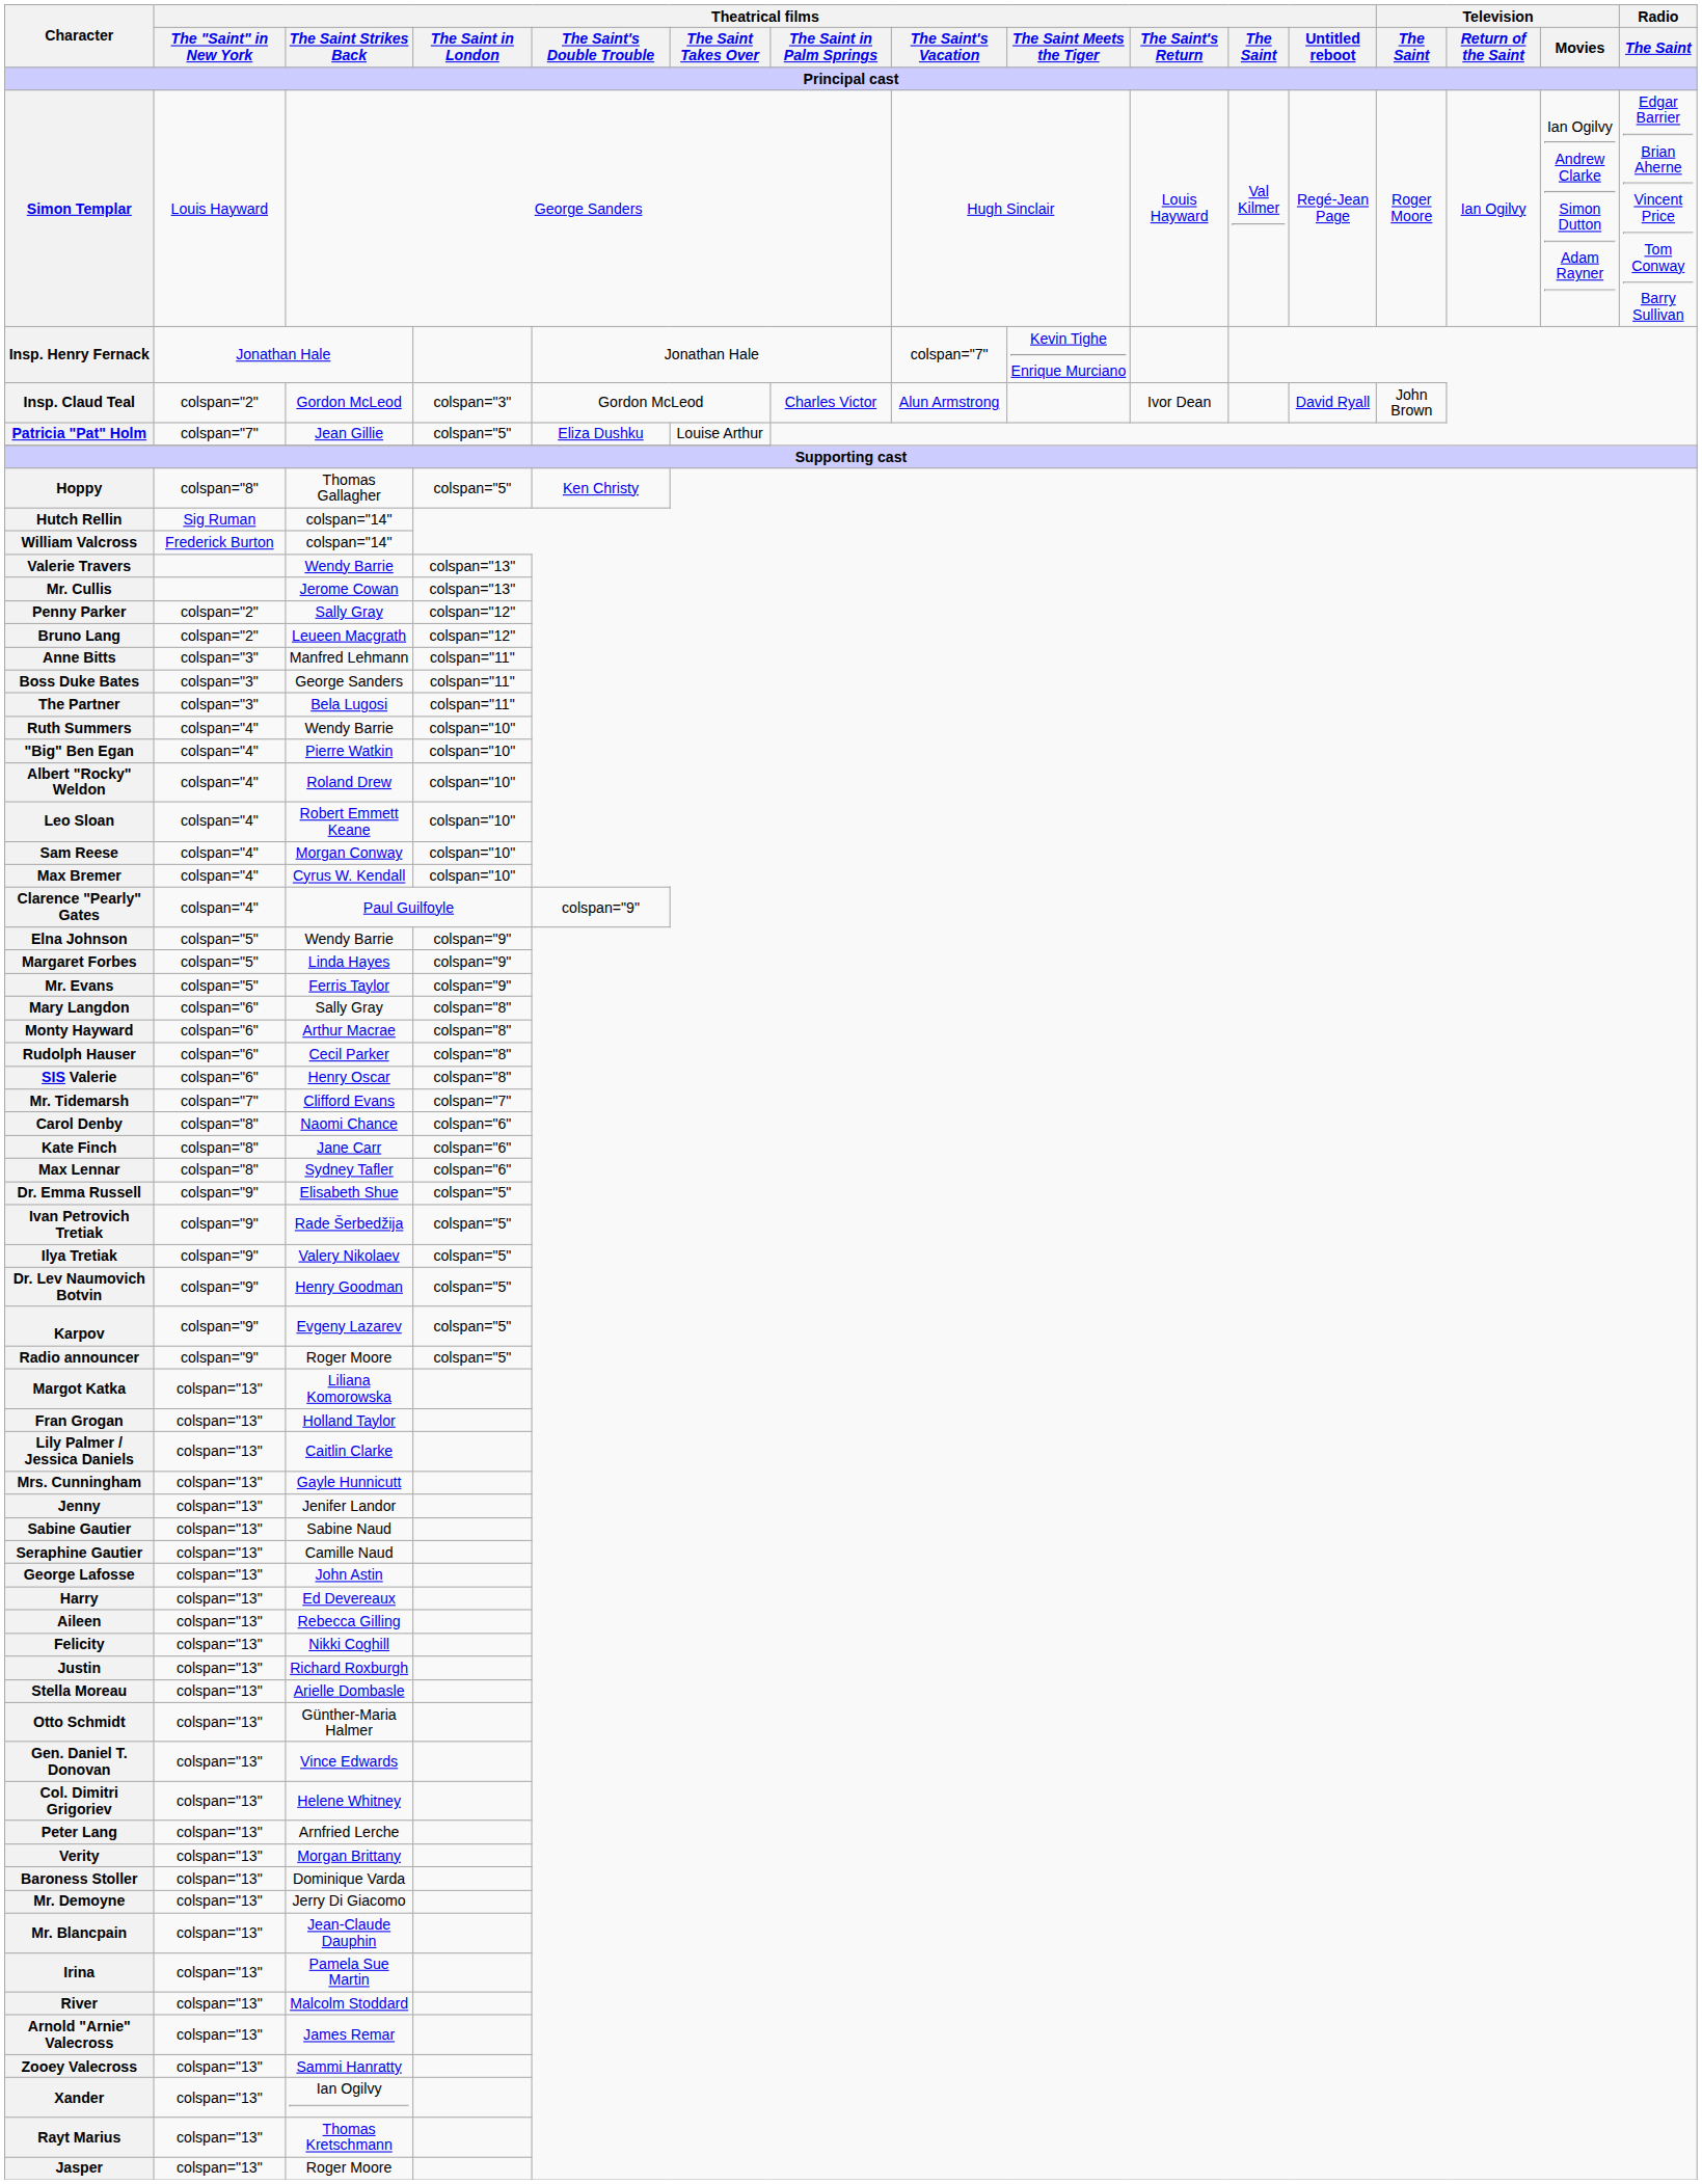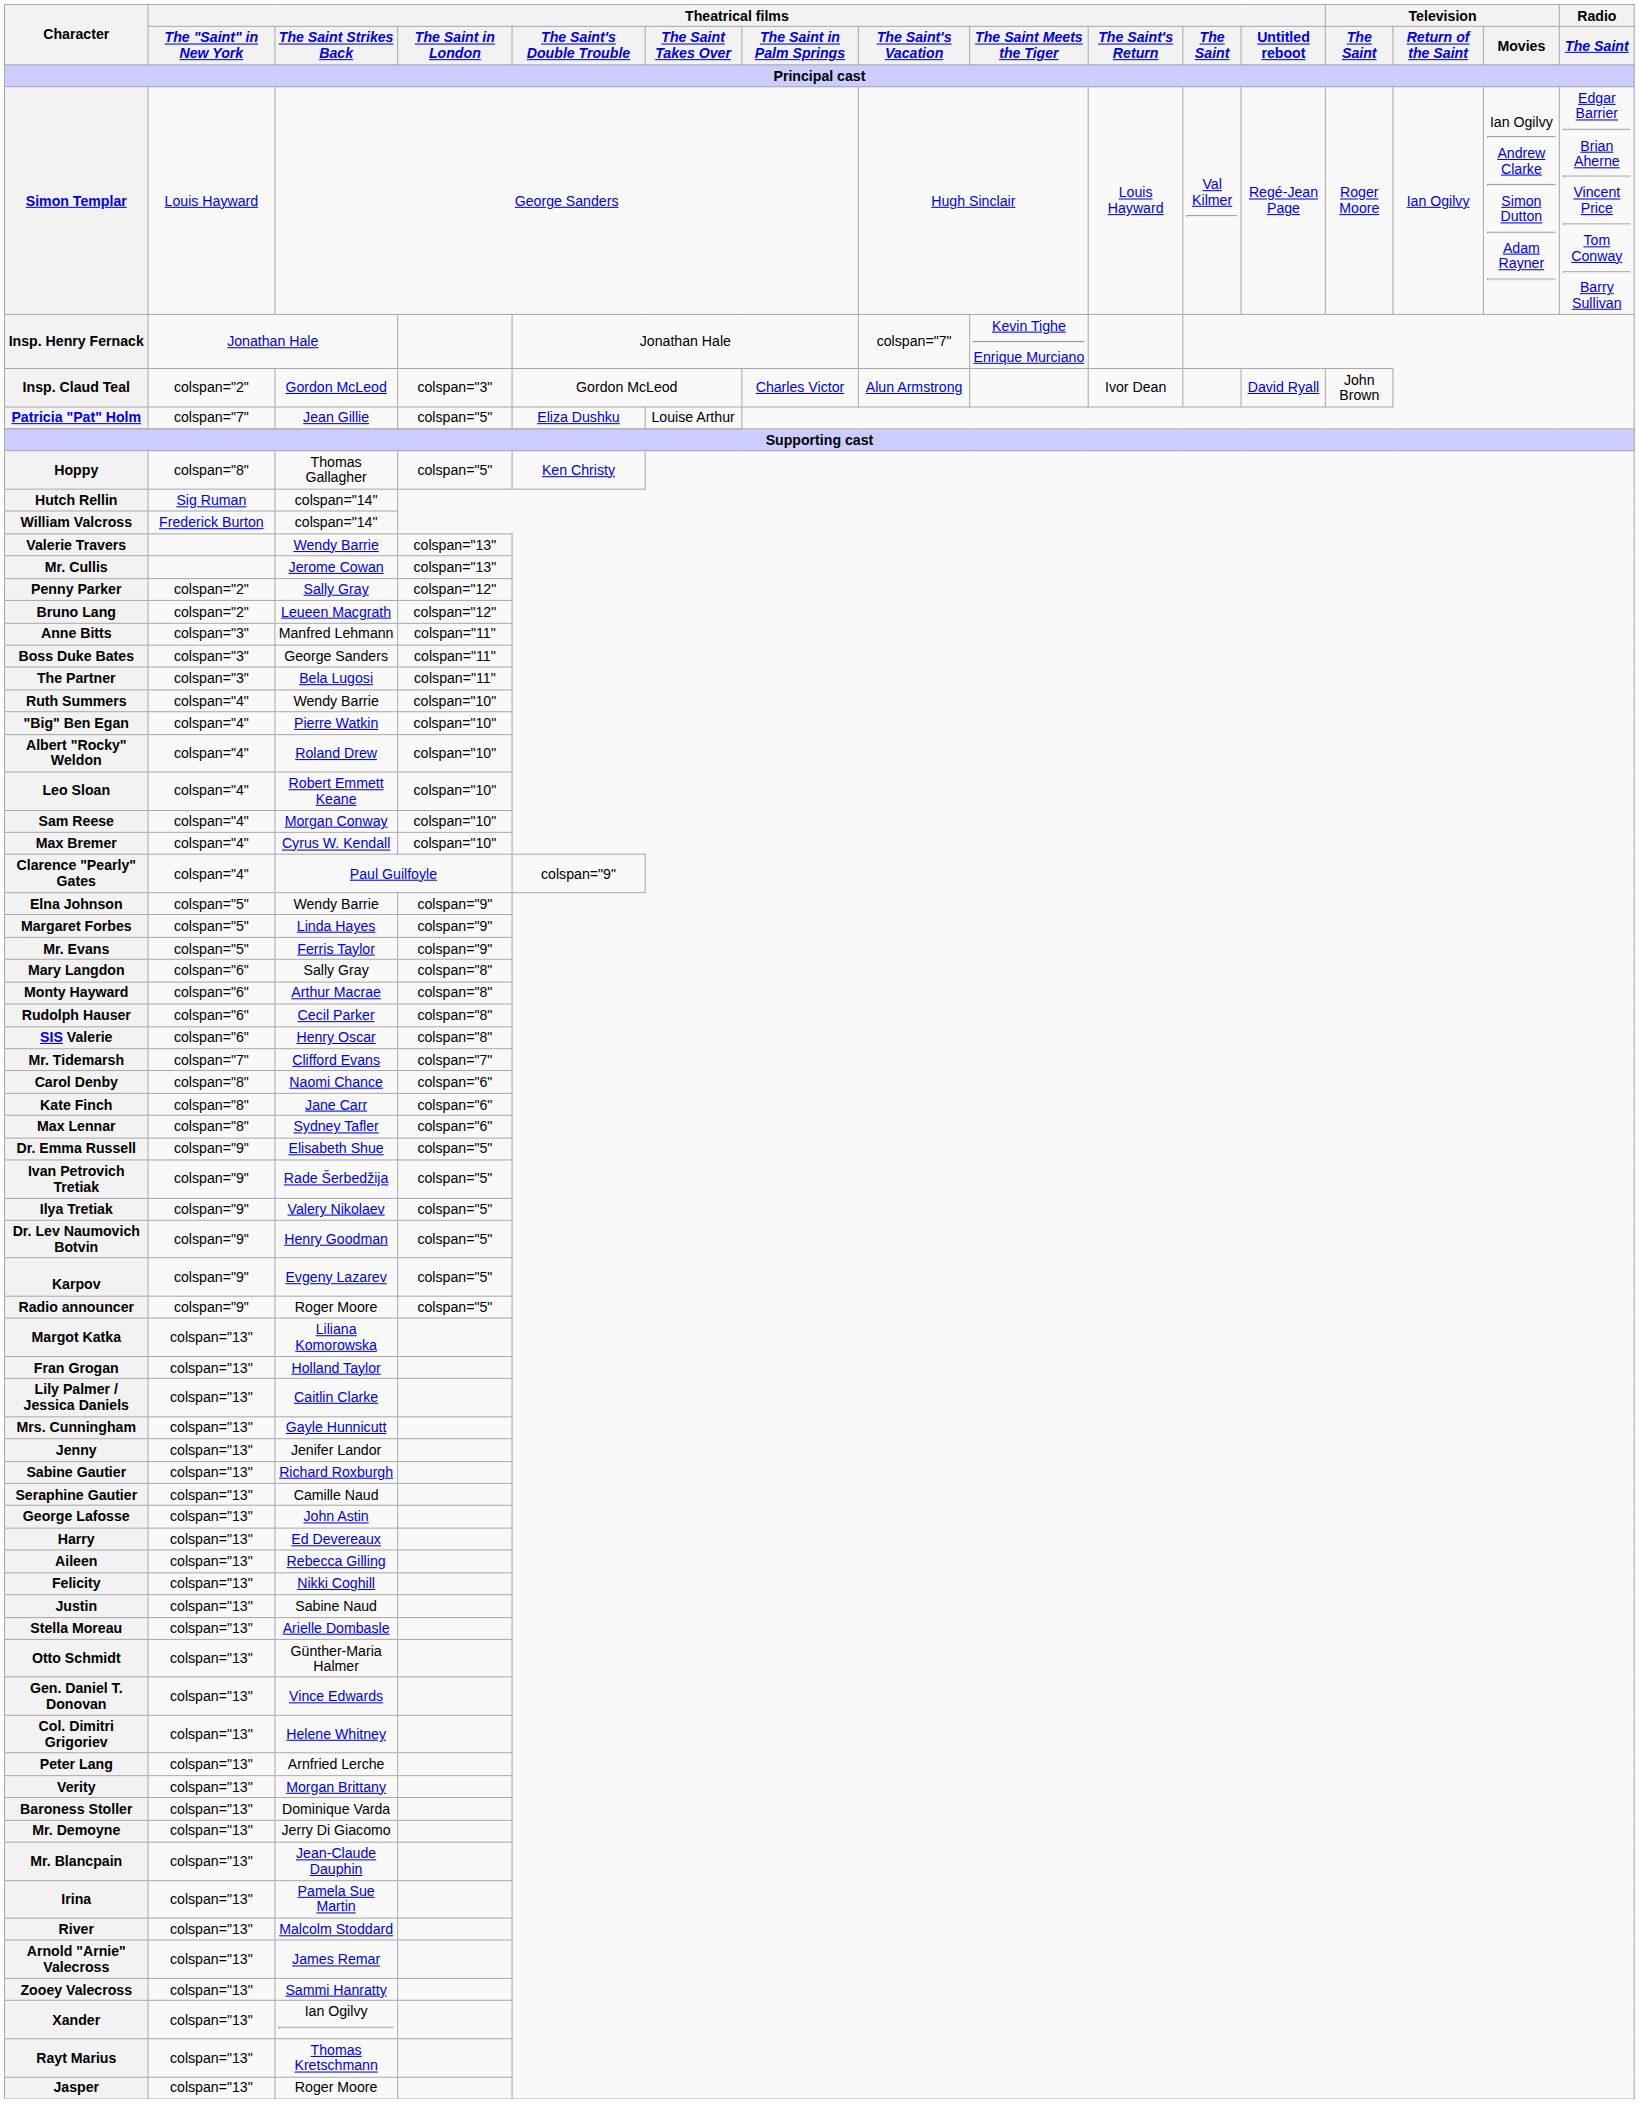Sabine Gautier | Theatrical films / The Saint Strikes Back: Sabine Naud -> Richard Roxburgh
Justin | Theatrical films / The Saint Strikes Back: Richard Roxburgh -> Sabine Naud
